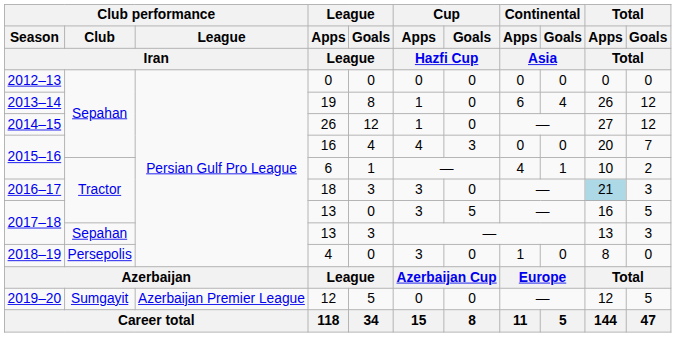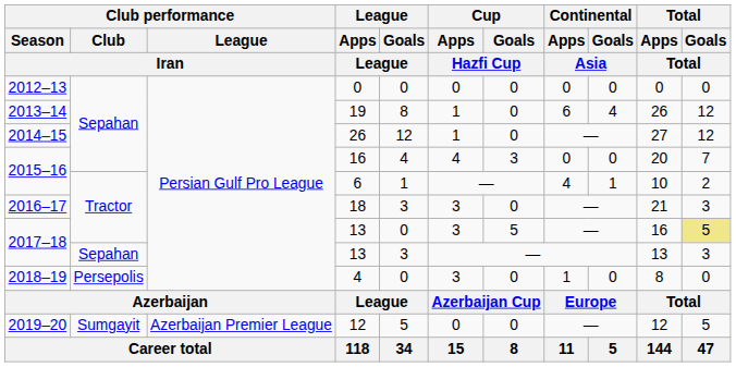18 | Total / Apps / Total: lightblue background -> no background
Tractor / 13 | Total / Goals / Total: no background -> khaki background
